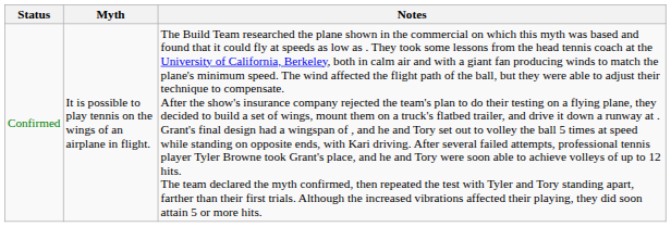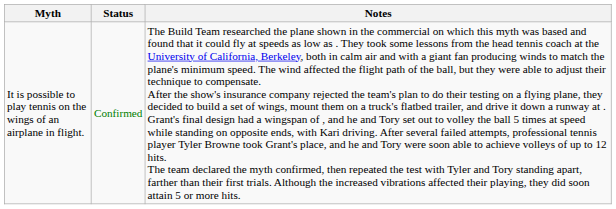columns swapped: Myth <-> Status
